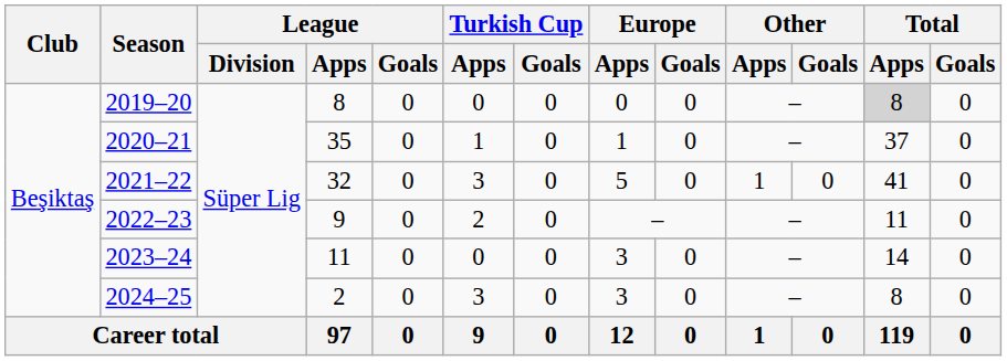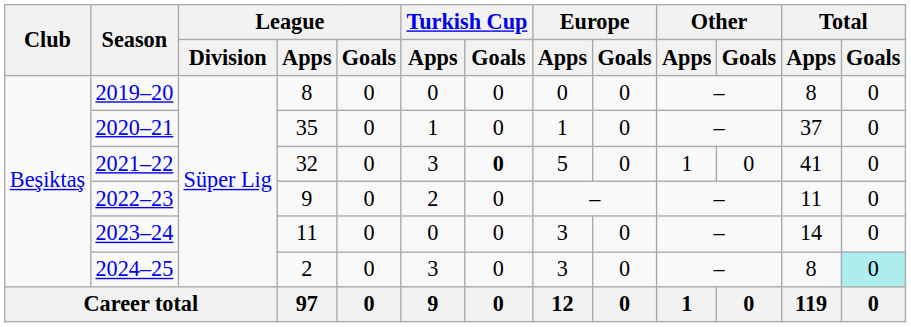2019–20 | Total / Apps: lightgrey background -> no background
2021–22 | Turkish Cup / Goals: normal -> bold
2024–25 | Total / Goals: no background -> paleturquoise background
